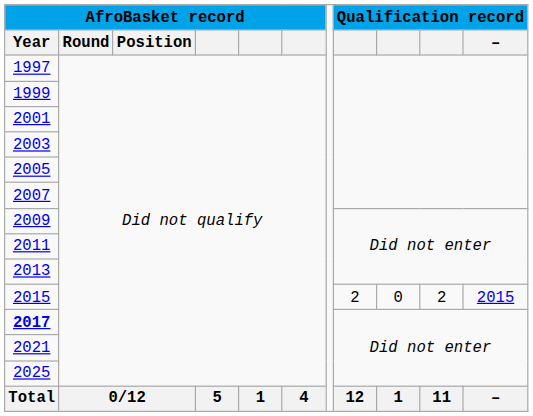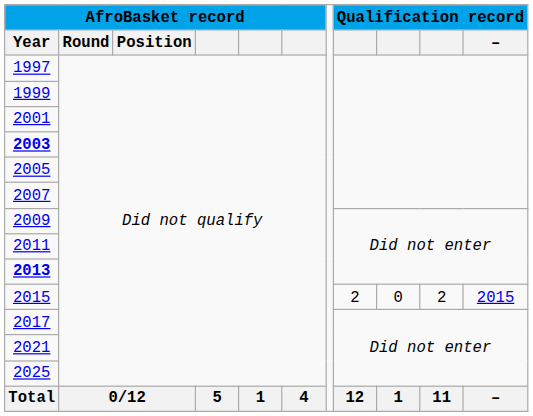2003 | AfroBasket record / Year: normal -> bold
2013 | AfroBasket record / Year: normal -> bold
2017 | AfroBasket record / Year: bold -> normal
